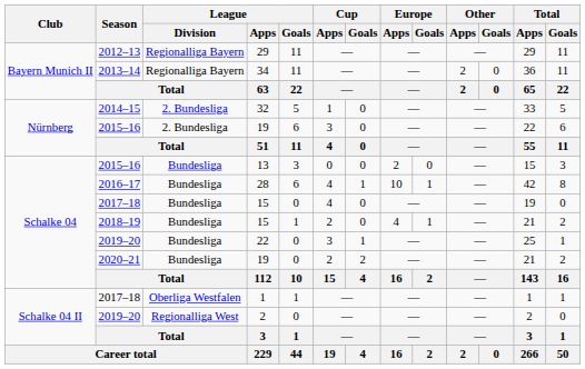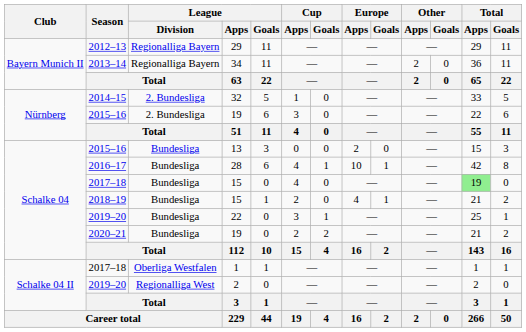2017–18 / 15 | Total / Apps: no background -> lightgreen background
